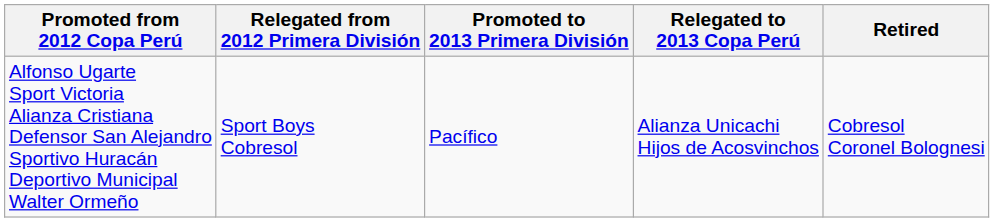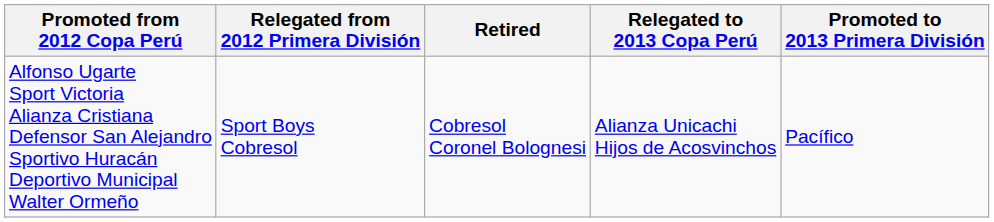columns swapped: Promoted to 2013 Primera División <-> Retired
